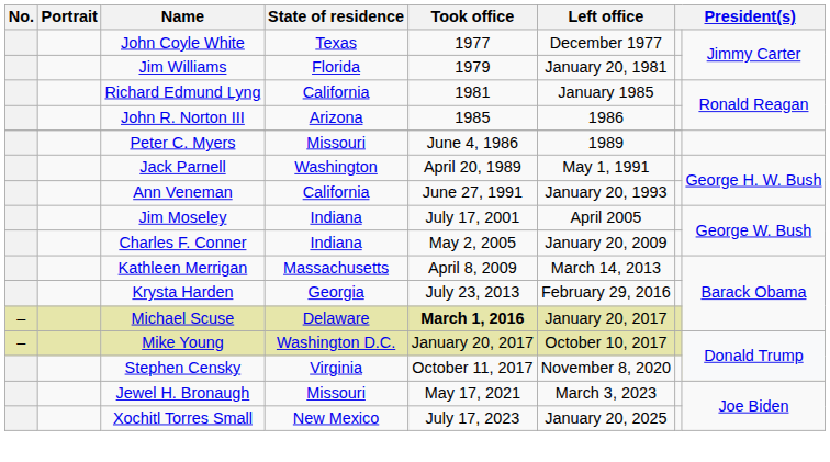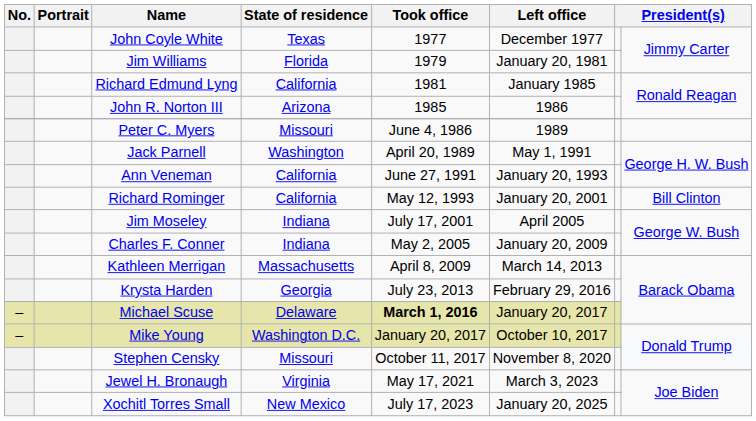+ row: Richard Rominger | California | May 12, 1993 | January 20, 2001 | Bill Clinton
Stephen Censky | State of residence: Virginia -> Missouri
Jewel H. Bronaugh | State of residence: Missouri -> Virginia
